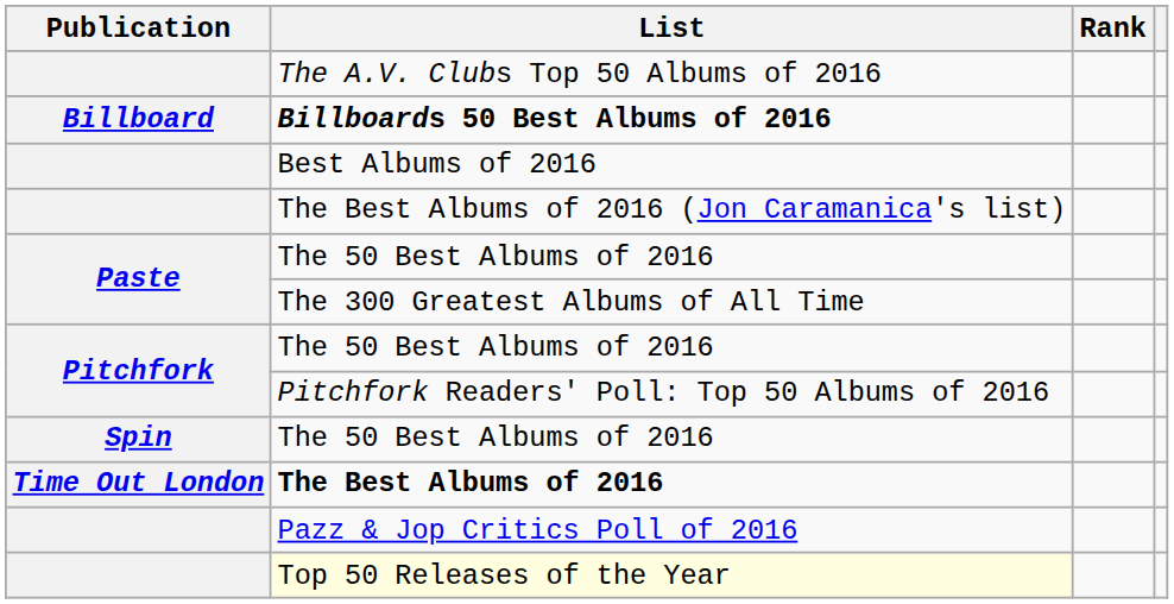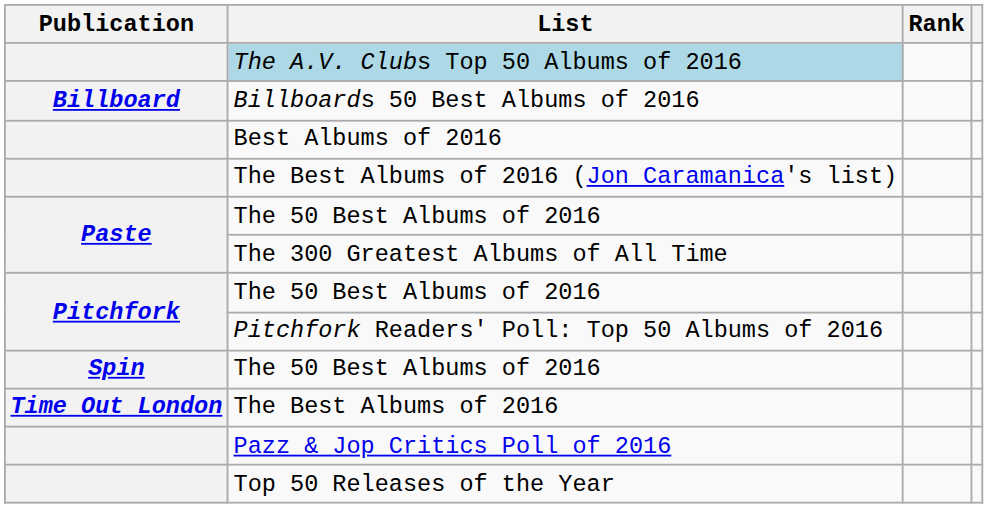The A.V. Clubs Top 50 Albums of 2016 | List: no background -> lightblue background
Billboards 50 Best Albums of 2016 | List: bold -> normal
The Best Albums of 2016 | List: bold -> normal
Top 50 Releases of the Year | List: lightyellow background -> no background
